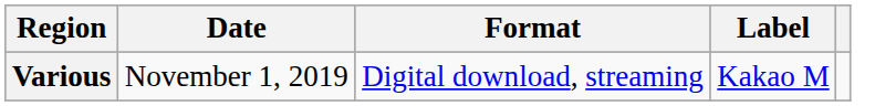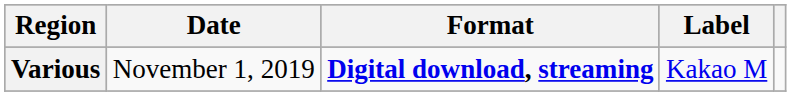Various | Format: normal -> bold
